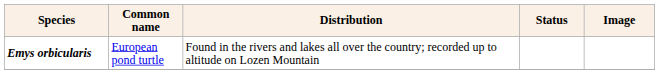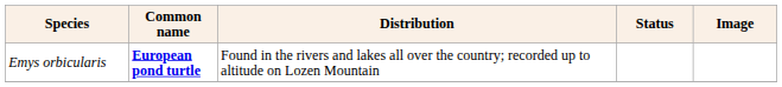row 2 | Species: bold -> normal
row 2 | Common name: normal -> bold
